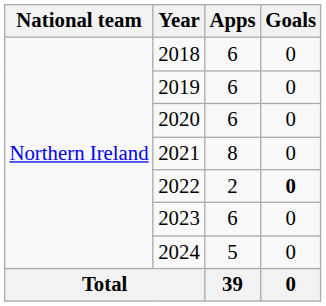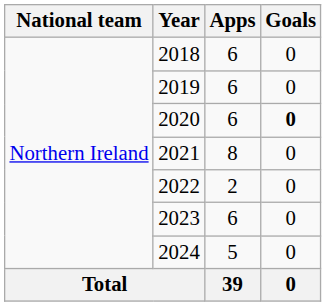2020 | Goals: normal -> bold
2022 | Goals: bold -> normal
